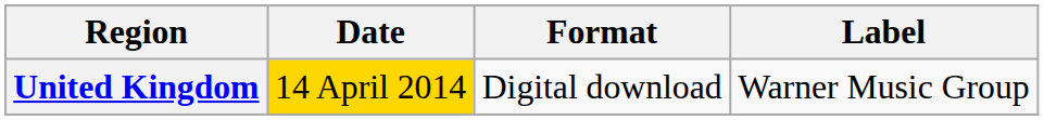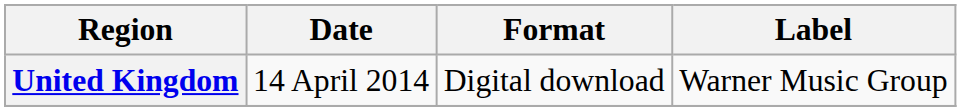United Kingdom | Date: gold background -> no background
